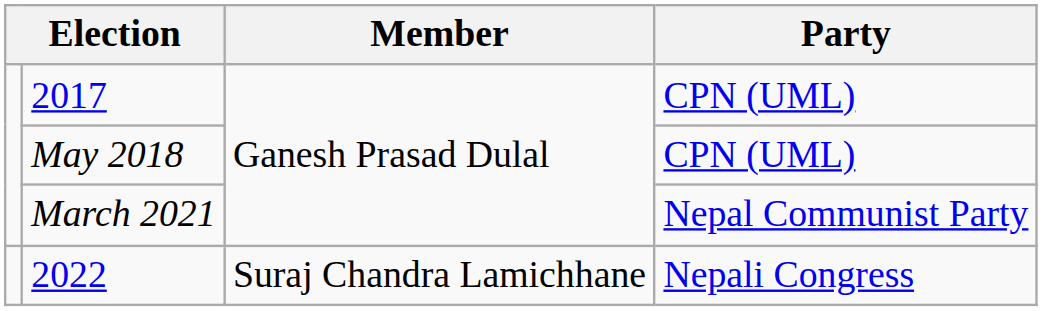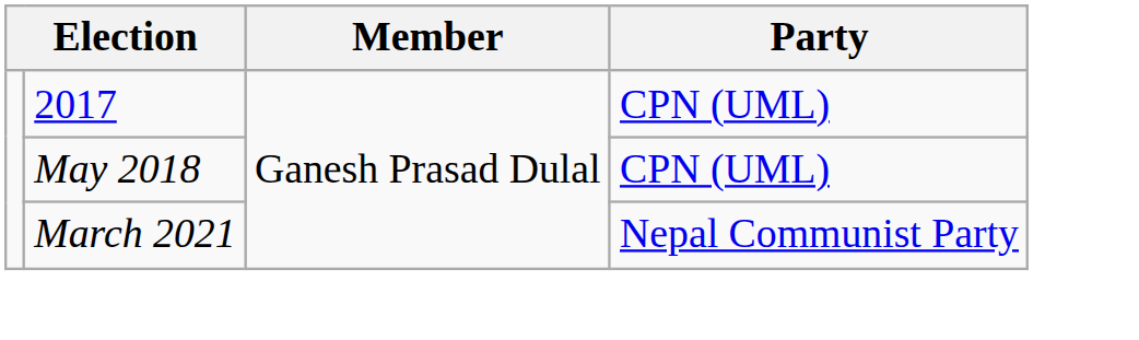- row: 2022 | Suraj Chandra Lamichhane | Nepali Congress
